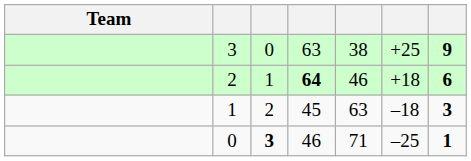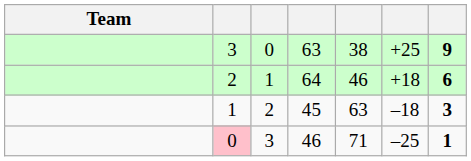row 3 | column 4: bold -> normal
row 5 | column 2: no background -> pink background
row 5 | column 3: bold -> normal
